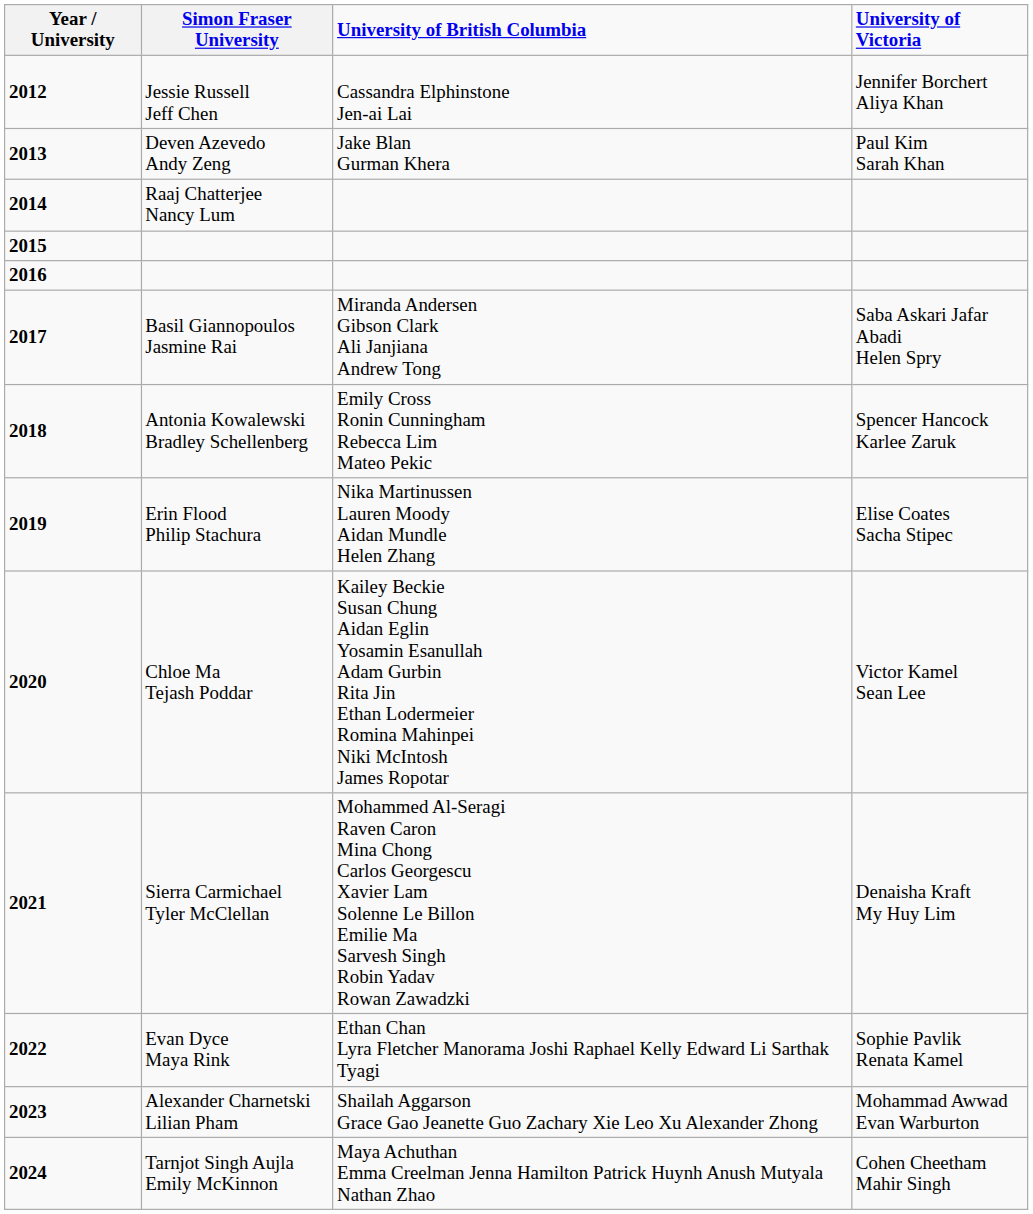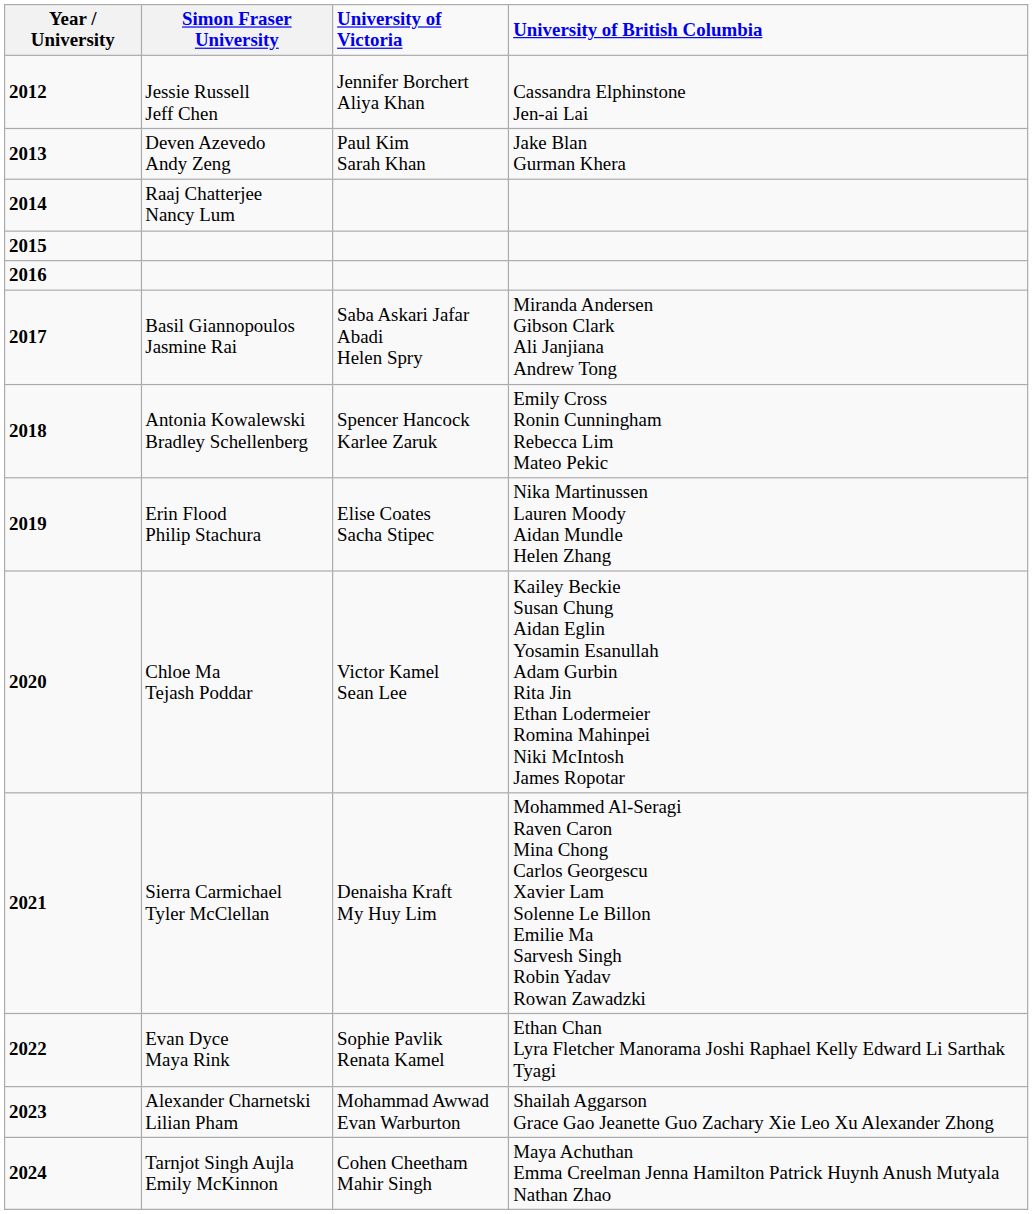columns swapped: University of British Columbia <-> University of Victoria
